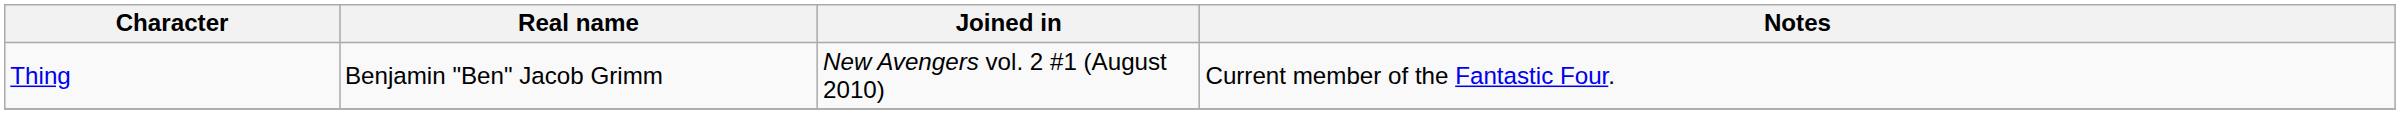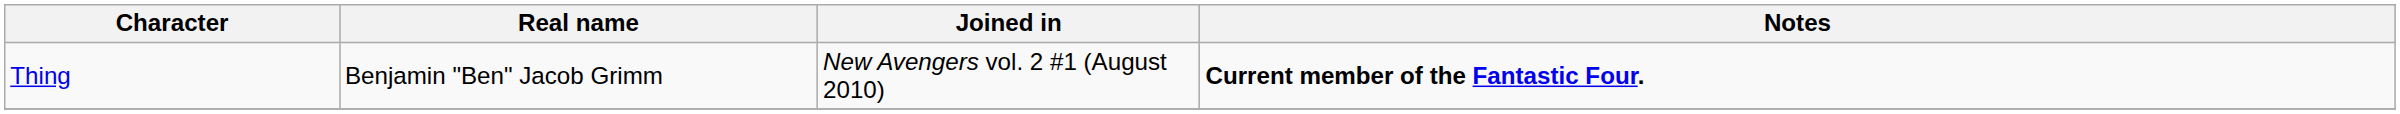Thing | Notes: normal -> bold
